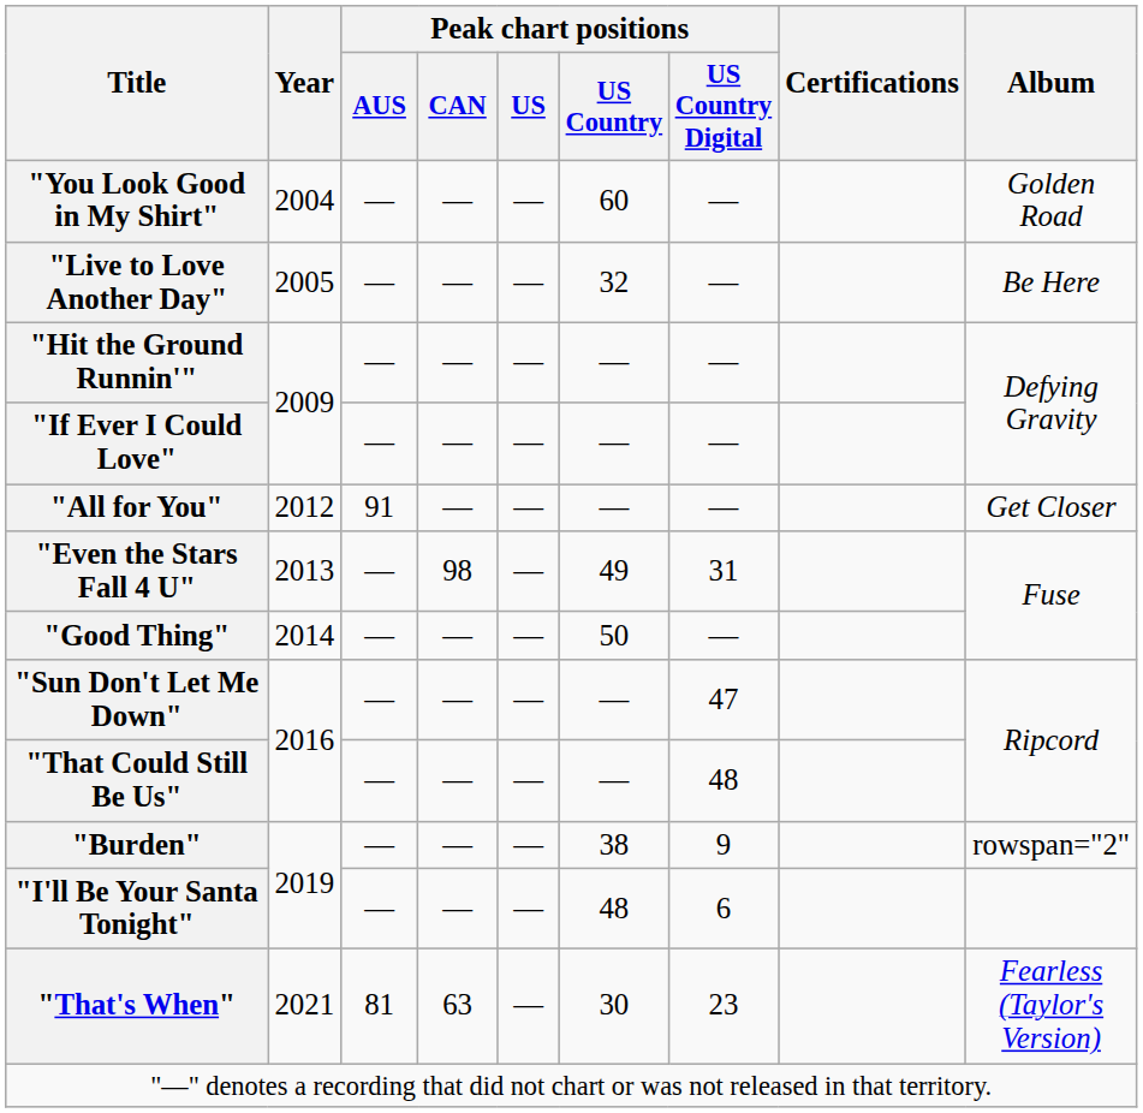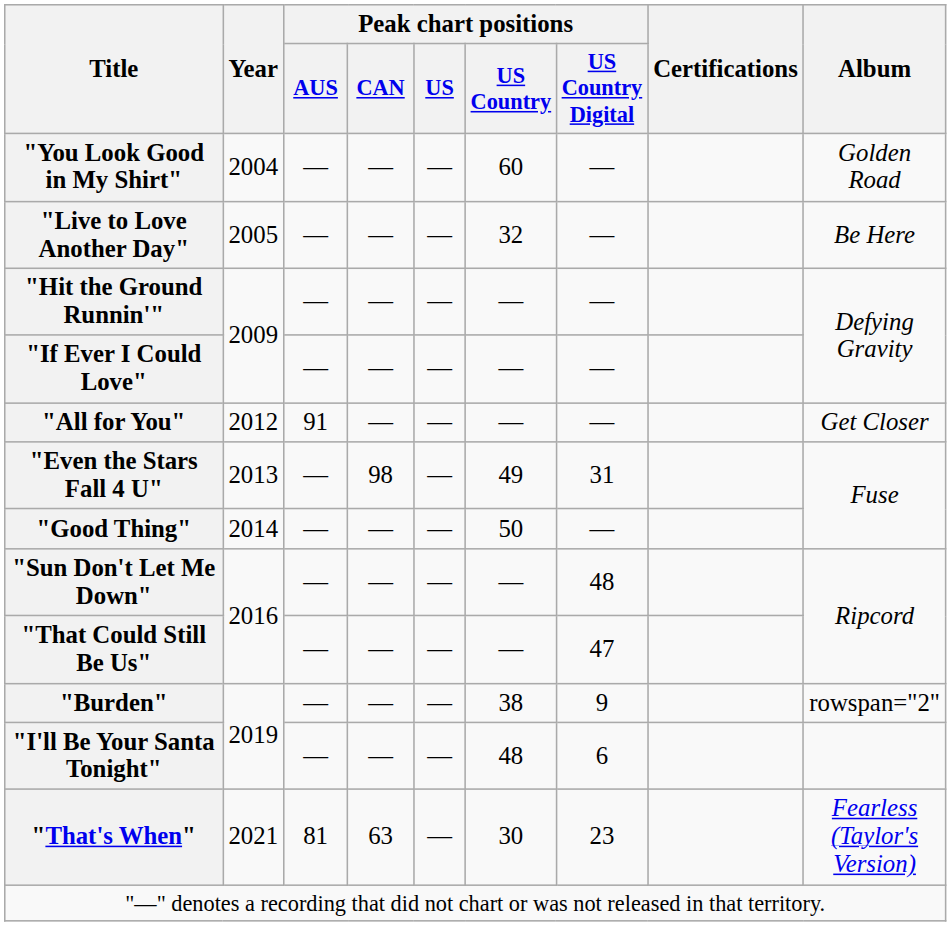"Sun Don't Let Me Down" | Peak chart positions / US Country Digital: 47 -> 48
"That Could Still Be Us" | Peak chart positions / US Country Digital: 48 -> 47
